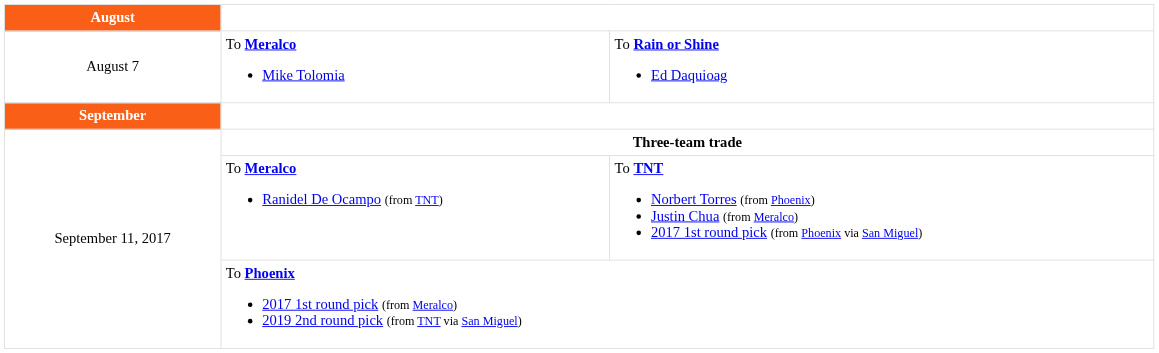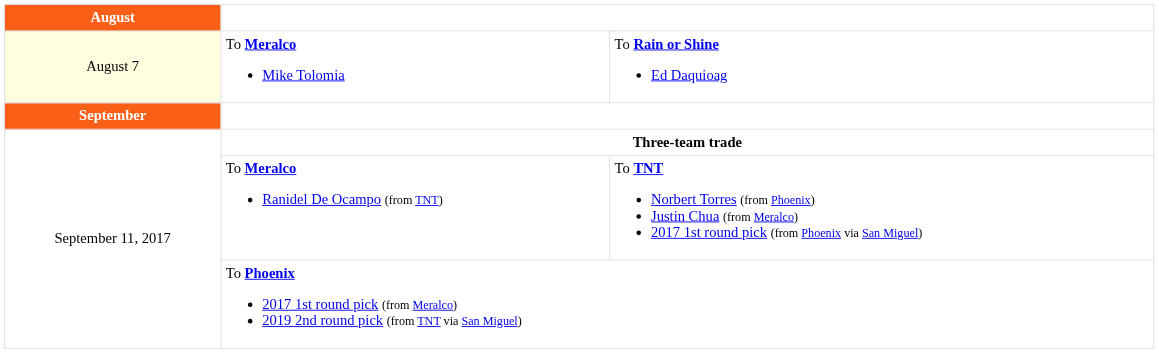To Meralco Mike Tolomia | August: no background -> lightyellow background
